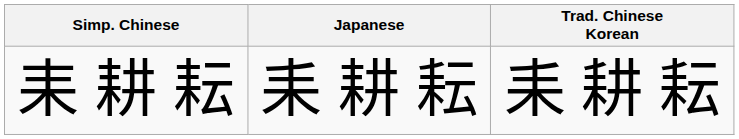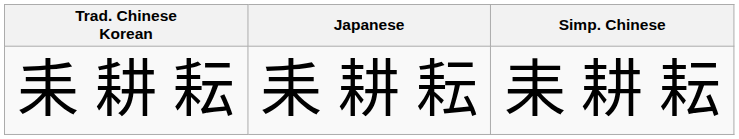columns swapped: Trad. Chinese Korean <-> Simp. Chinese
